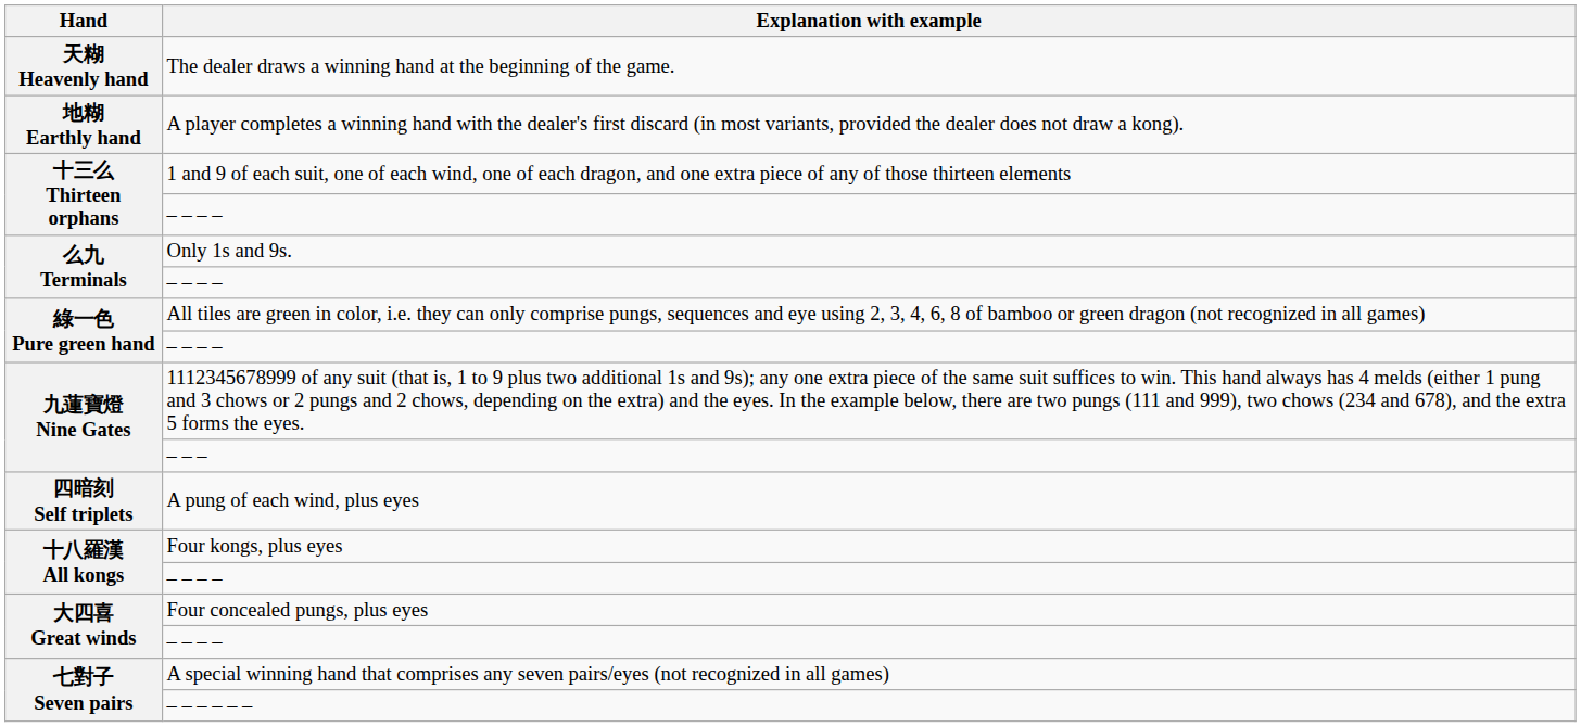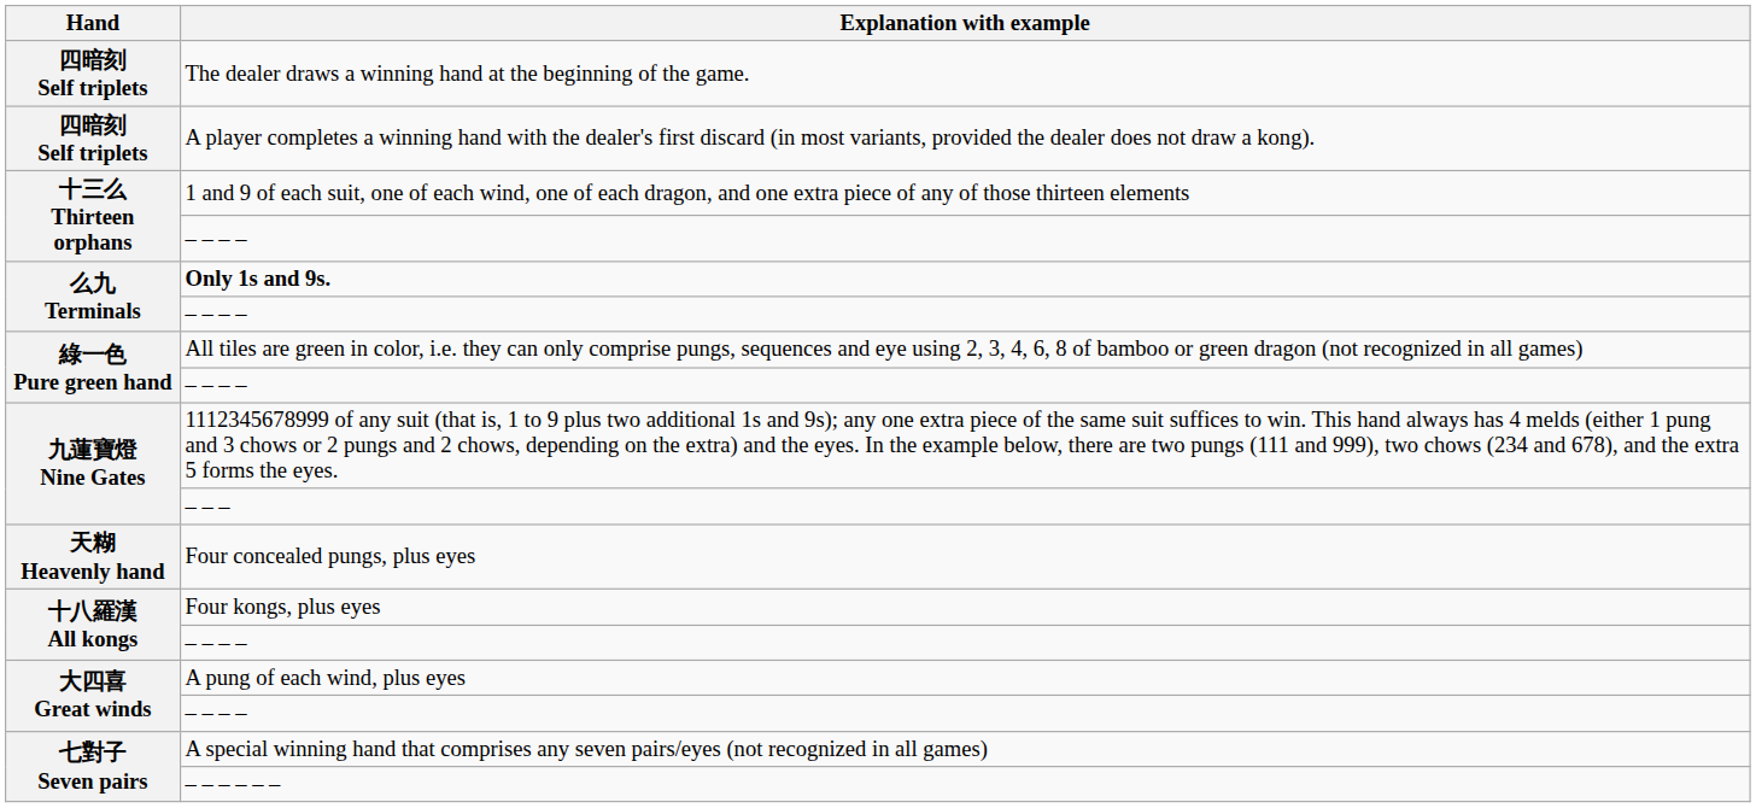row 2 | Hand: 天糊 Heavenly hand -> 四暗刻 Self triplets
row 3 | Hand: 地糊 Earthly hand -> 四暗刻 Self triplets
row 6 | Explanation with example: normal -> bold
row 12 | Hand: 四暗刻 Self triplets -> 天糊 Heavenly hand
row 12 | Explanation with example: A pung of each wind, plus eyes -> Four concealed pungs, plus eyes
row 15 | Explanation with example: Four concealed pungs, plus eyes -> A pung of each wind, plus eyes
